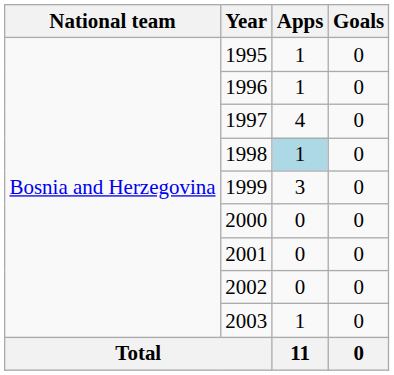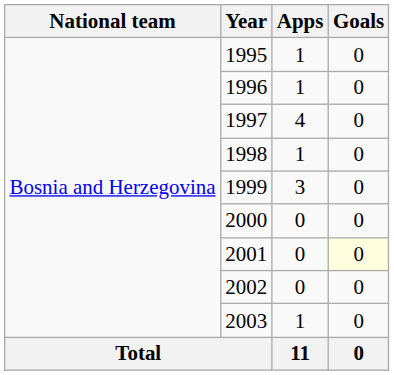1998 | Apps: lightblue background -> no background
2001 | Goals: no background -> lightyellow background
